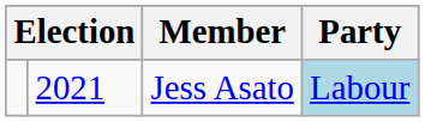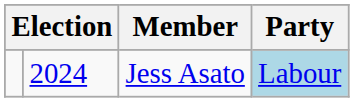Jess Asato | column 2: 2021 -> 2024
